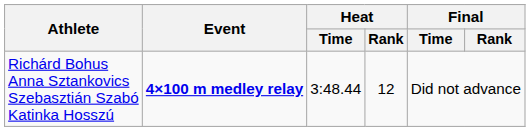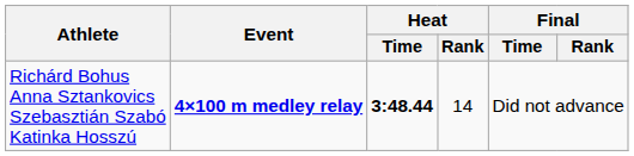row 3 | Heat / Time: normal -> bold
row 3 | Heat / Rank: 12 -> 14
